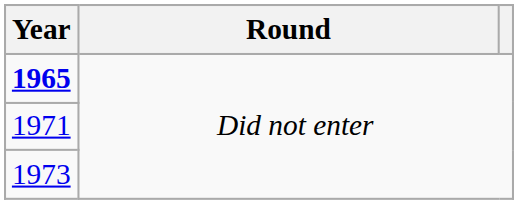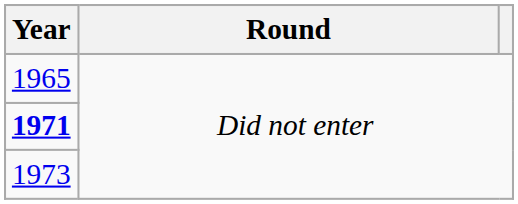1965 | Year: bold -> normal
1971 | Year: normal -> bold
